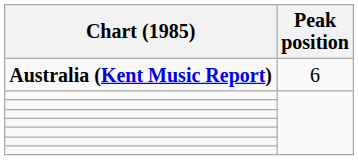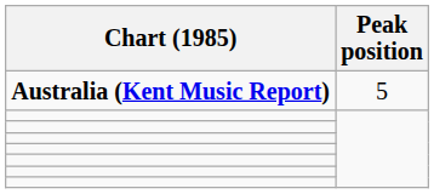row 2 | Peak position: 6 -> 5
